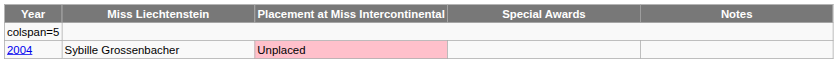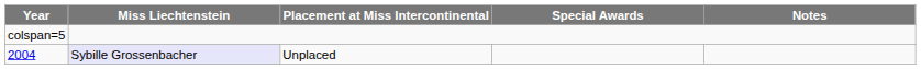2004 | Miss Liechtenstein: no background -> lavender background
2004 | Placement at Miss Intercontinental: pink background -> no background
